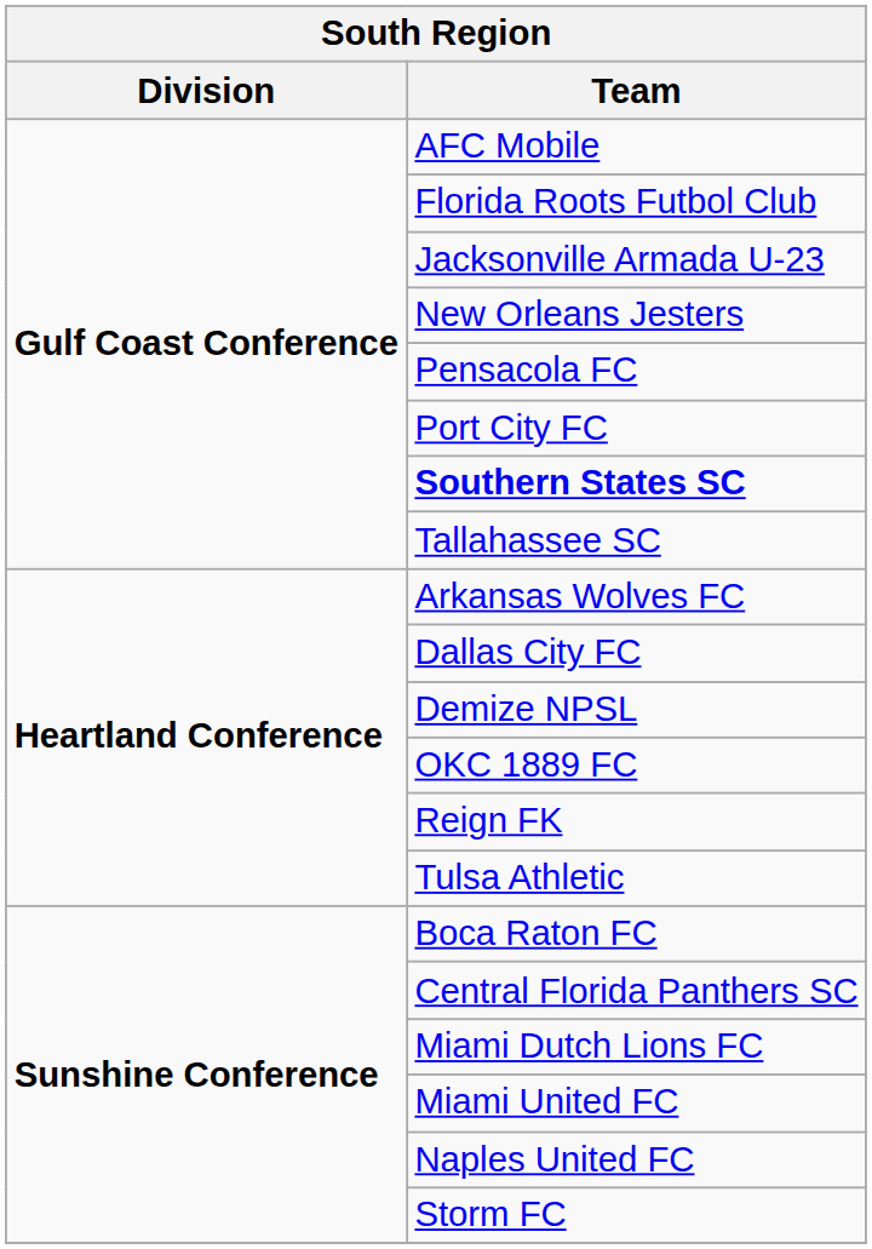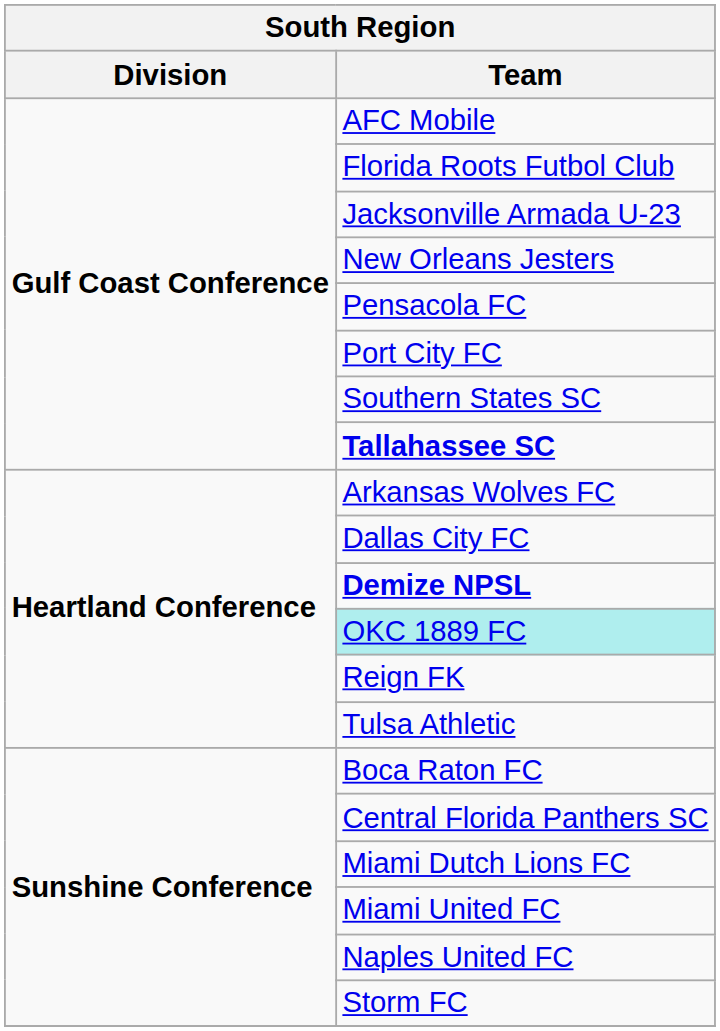Southern States SC | Team: bold -> normal
Tallahassee SC | Team: normal -> bold
Demize NPSL | Team: normal -> bold
OKC 1889 FC | Team: no background -> paleturquoise background
